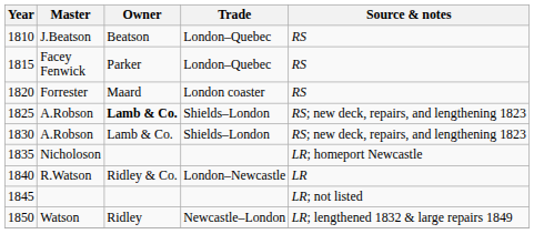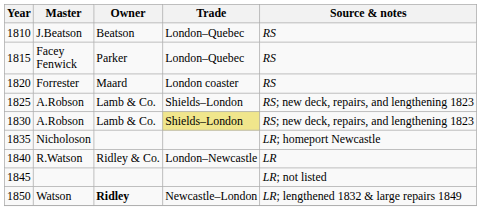1825 | Owner: bold -> normal
1830 | Trade: no background -> khaki background
1850 | Owner: normal -> bold
